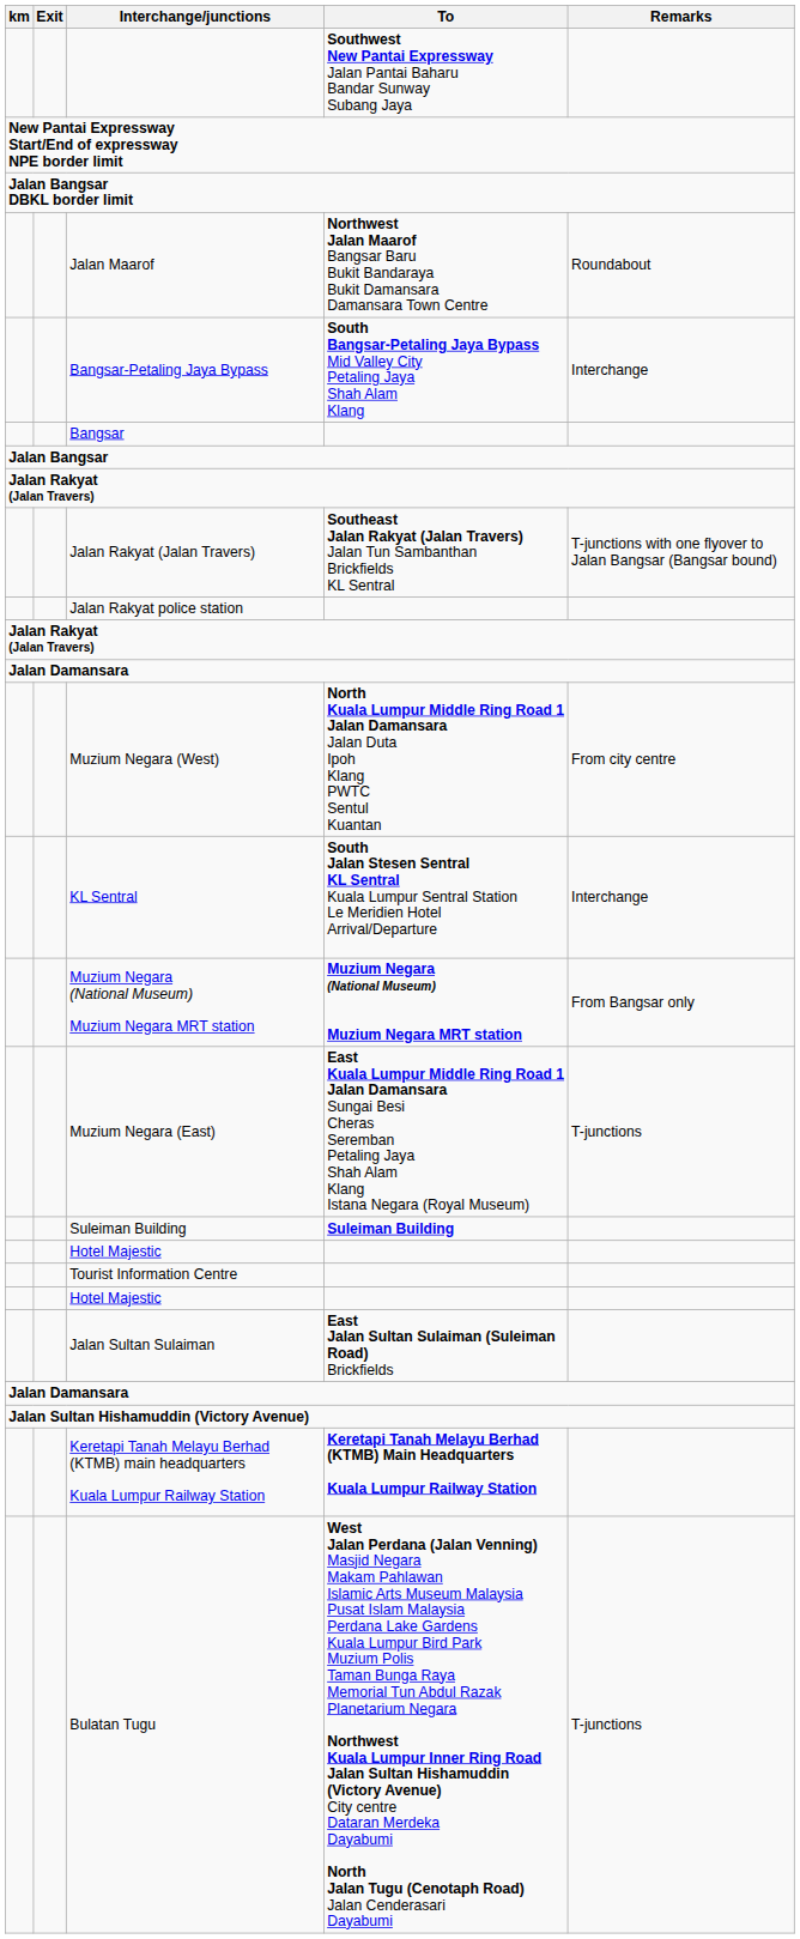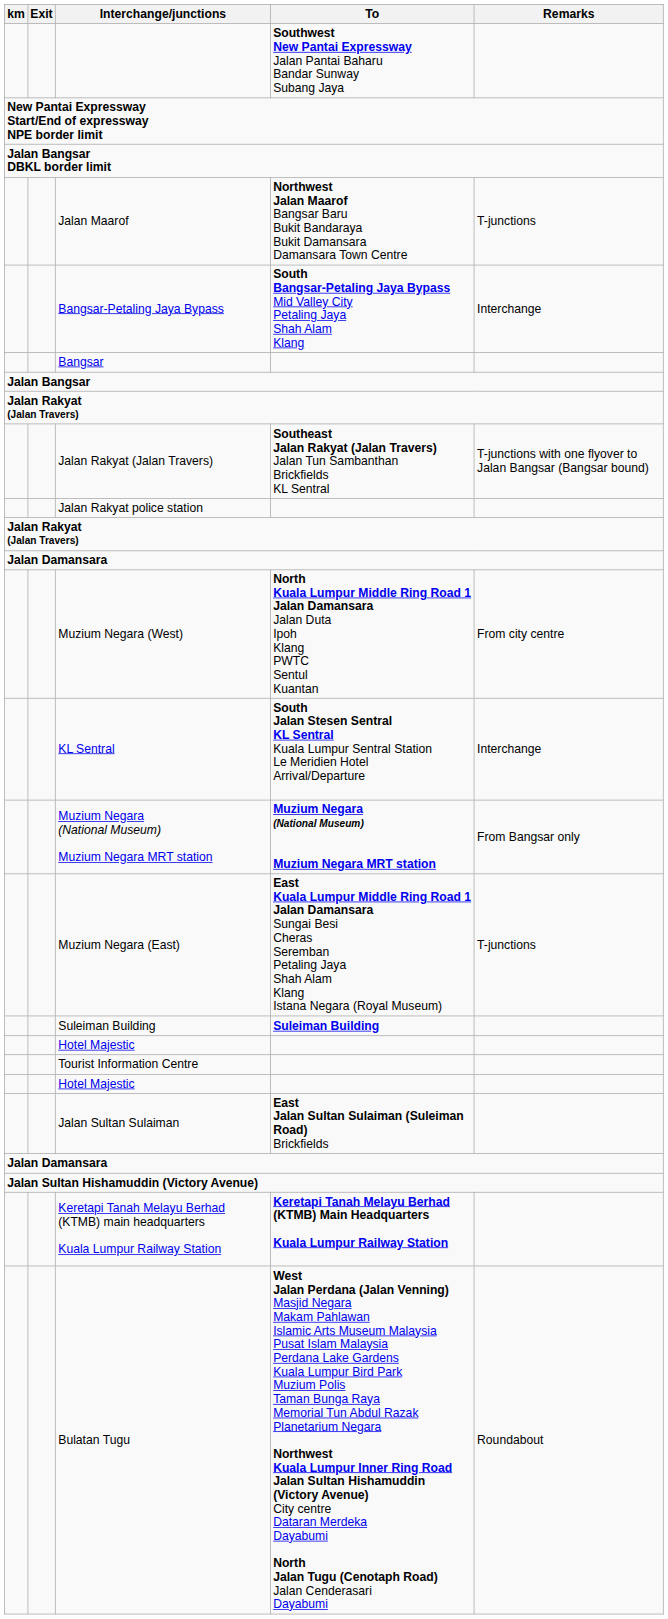Jalan Maarof | Remarks: Roundabout -> T-junctions
Bulatan Tugu | Remarks: T-junctions -> Roundabout
